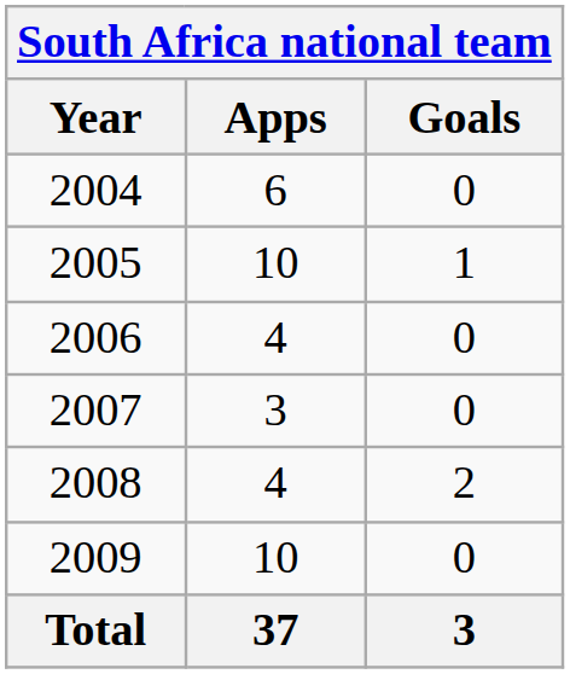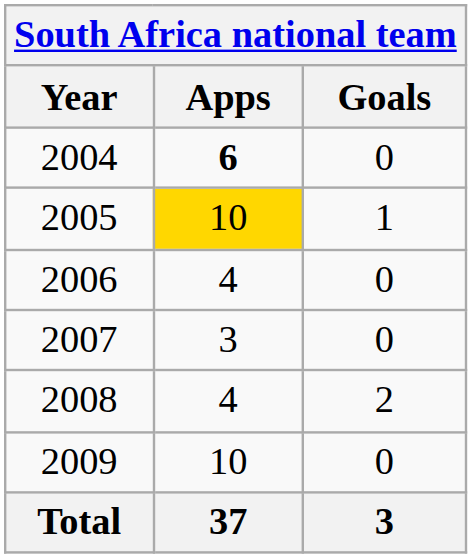2004 | Apps: normal -> bold
2005 | Apps: no background -> gold background
